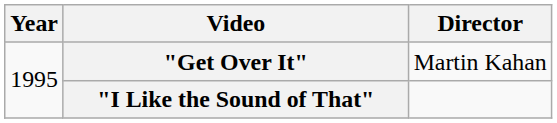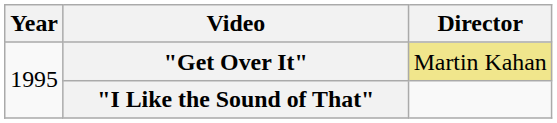"Get Over It" | Director: no background -> khaki background
